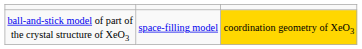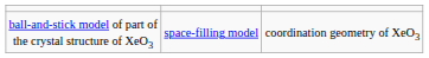row 2 | column 3: gold background -> no background
